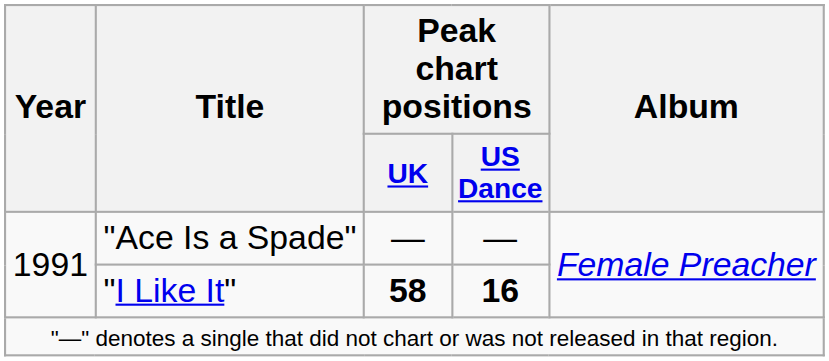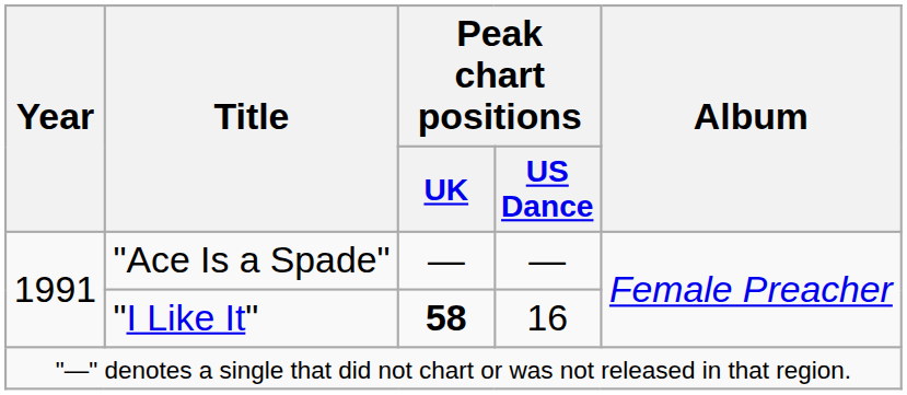"I Like It" | Peak chart positions / US Dance: bold -> normal
